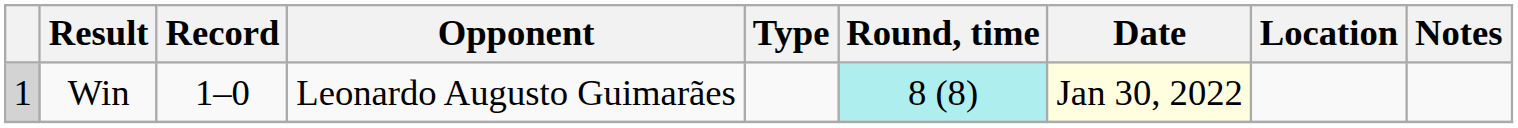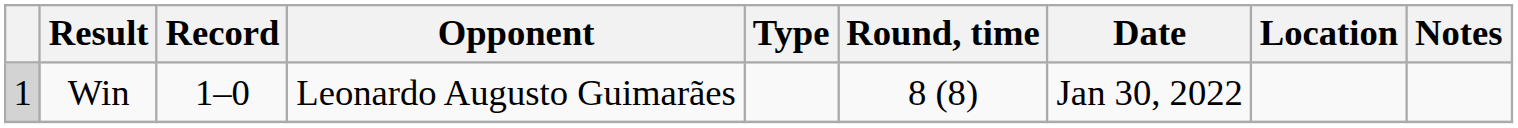Win | Round, time: paleturquoise background -> no background
Win | Date: lightyellow background -> no background
